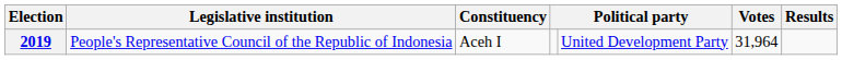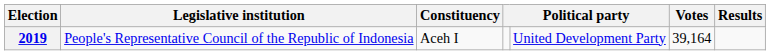2019 | Votes: 31,964 -> 39,164
